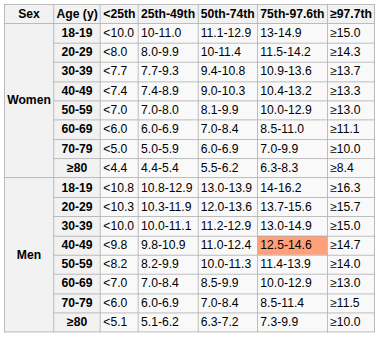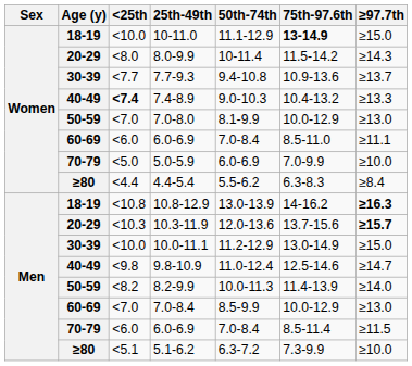10-11.0 | 75th-97.6th: normal -> bold
7.4-8.9 | <25th: normal -> bold
10.8-12.9 | ≥97.7th: normal -> bold
10.3-11.9 | ≥97.7th: normal -> bold
9.8-10.9 | 75th-97.6th: lightsalmon background -> no background
